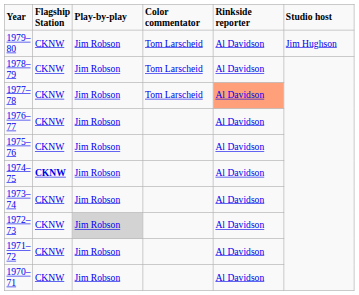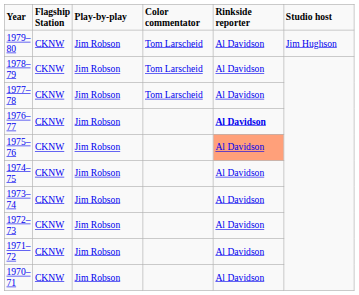1977–78 | Rinkside reporter: lightsalmon background -> no background
1976–77 | Rinkside reporter: normal -> bold
1975–76 | Rinkside reporter: no background -> lightsalmon background
1974–75 | Flagship Station: bold -> normal
1972–73 | Play-by-play: lightgrey background -> no background
